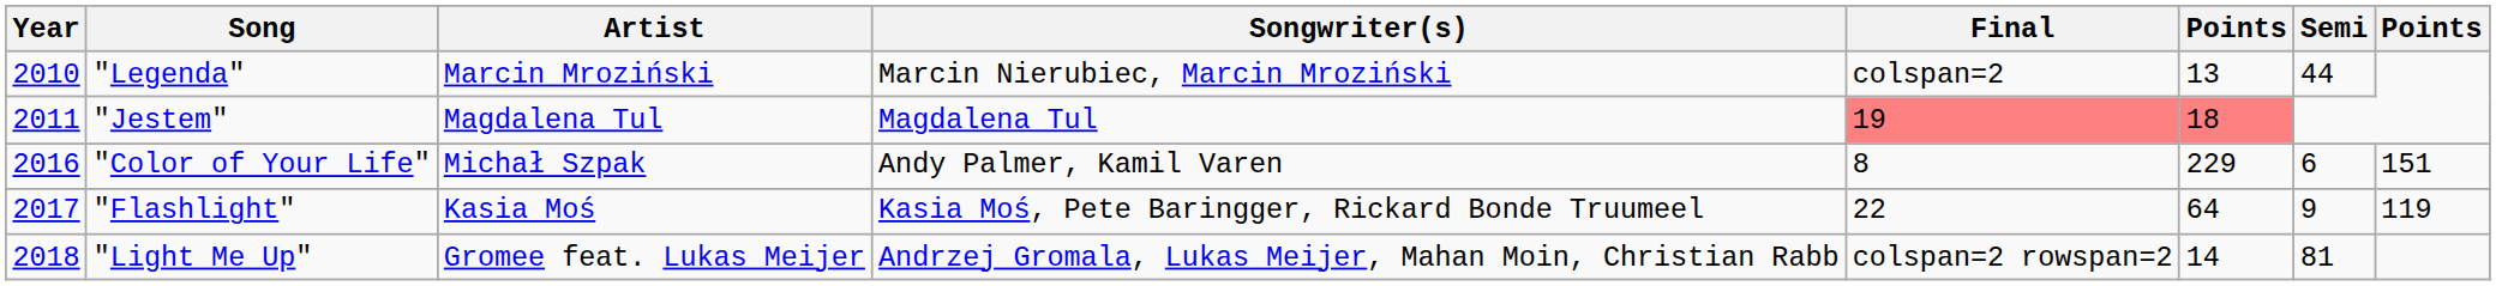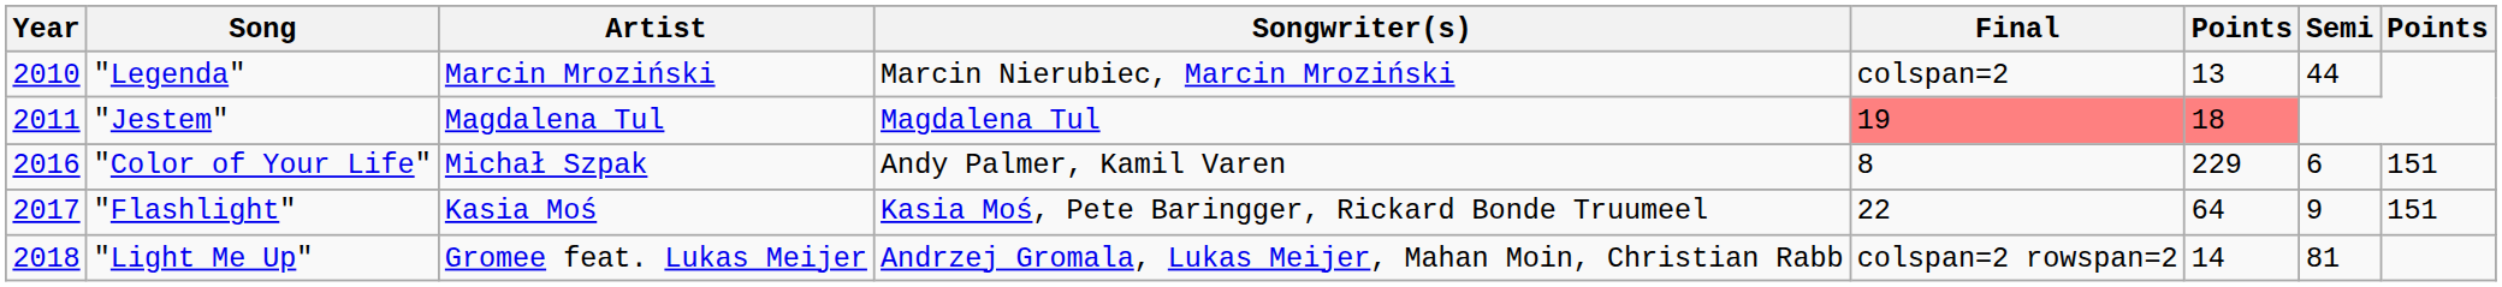"Flashlight" | column 8: 119 -> 151
